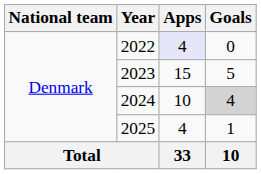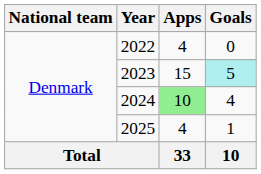2022 | Apps: lavender background -> no background
2023 | Goals: no background -> paleturquoise background
2024 | Apps: no background -> lightgreen background
2024 | Goals: lightgrey background -> no background
